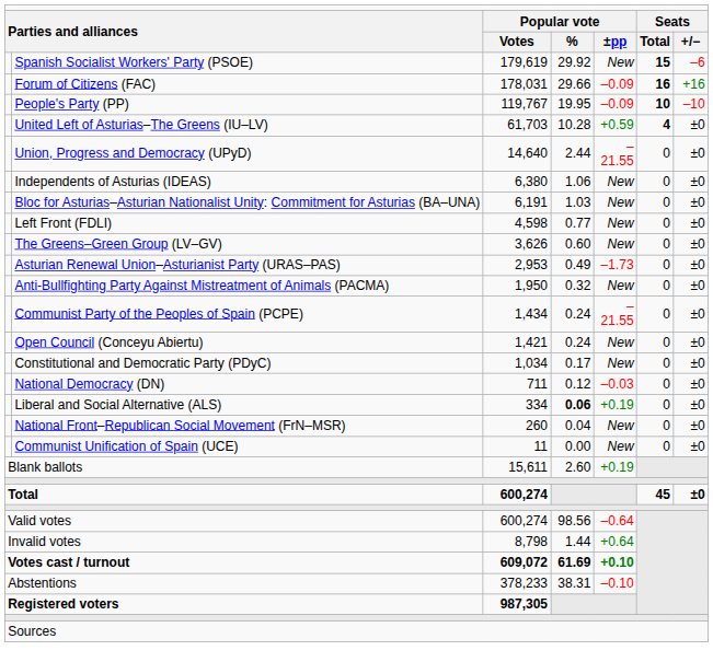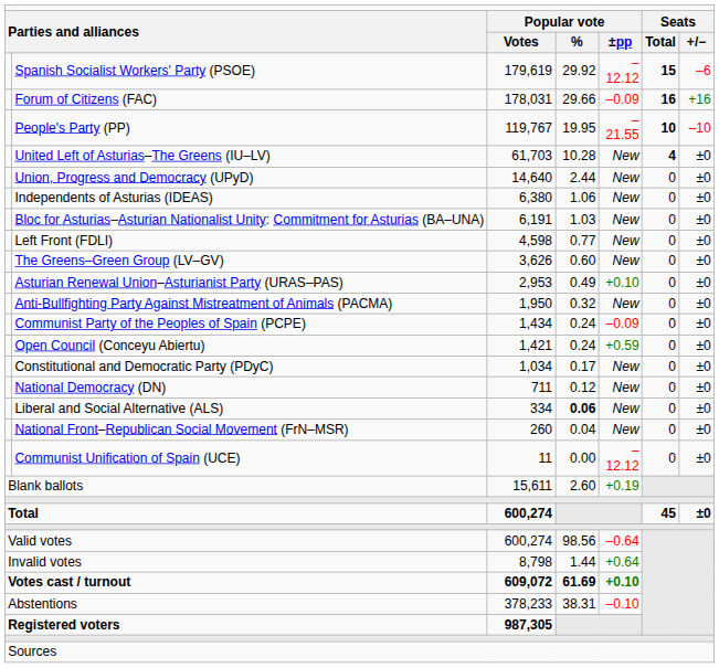Spanish Socialist Workers' Party (PSOE) | column 5: New -> –12.12
People's Party (PP) | column 5: –0.09 -> –21.55
United Left of Asturias–The Greens (IU–LV) | column 5: +0.59 -> New
Union, Progress and Democracy (UPyD) | column 5: –21.55 -> New
Asturian Renewal Union–Asturianist Party (URAS–PAS) | column 5: –1.73 -> +0.10
Communist Party of the Peoples of Spain (PCPE) | column 5: –21.55 -> –0.09
Open Council (Conceyu Abiertu) | column 5: New -> +0.59
National Democracy (DN) | column 5: –0.03 -> New
Liberal and Social Alternative (ALS) | column 5: +0.19 -> New
Communist Unification of Spain (UCE) | column 5: New -> –12.12
